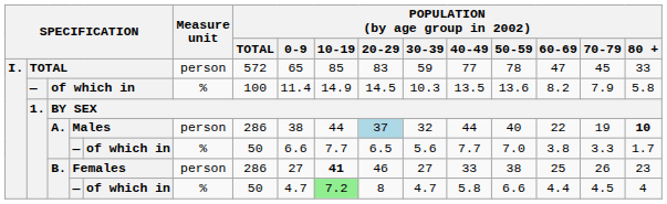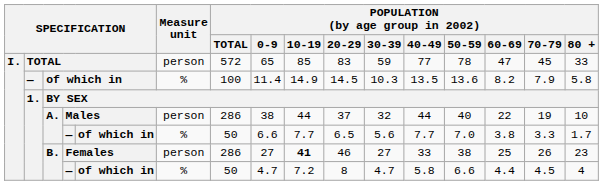Males | POPULATION (by age group in 2002) / 20-29: lightblue background -> no background
Males | POPULATION (by age group in 2002) / 80 +: bold -> normal
B. / — | POPULATION (by age group in 2002) / 10-19: lightgreen background -> no background
